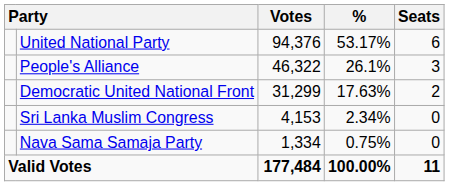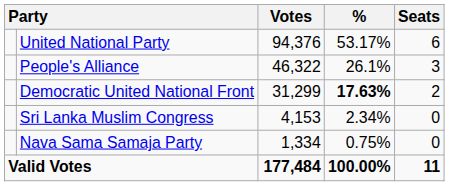Democratic United National Front | %: normal -> bold
